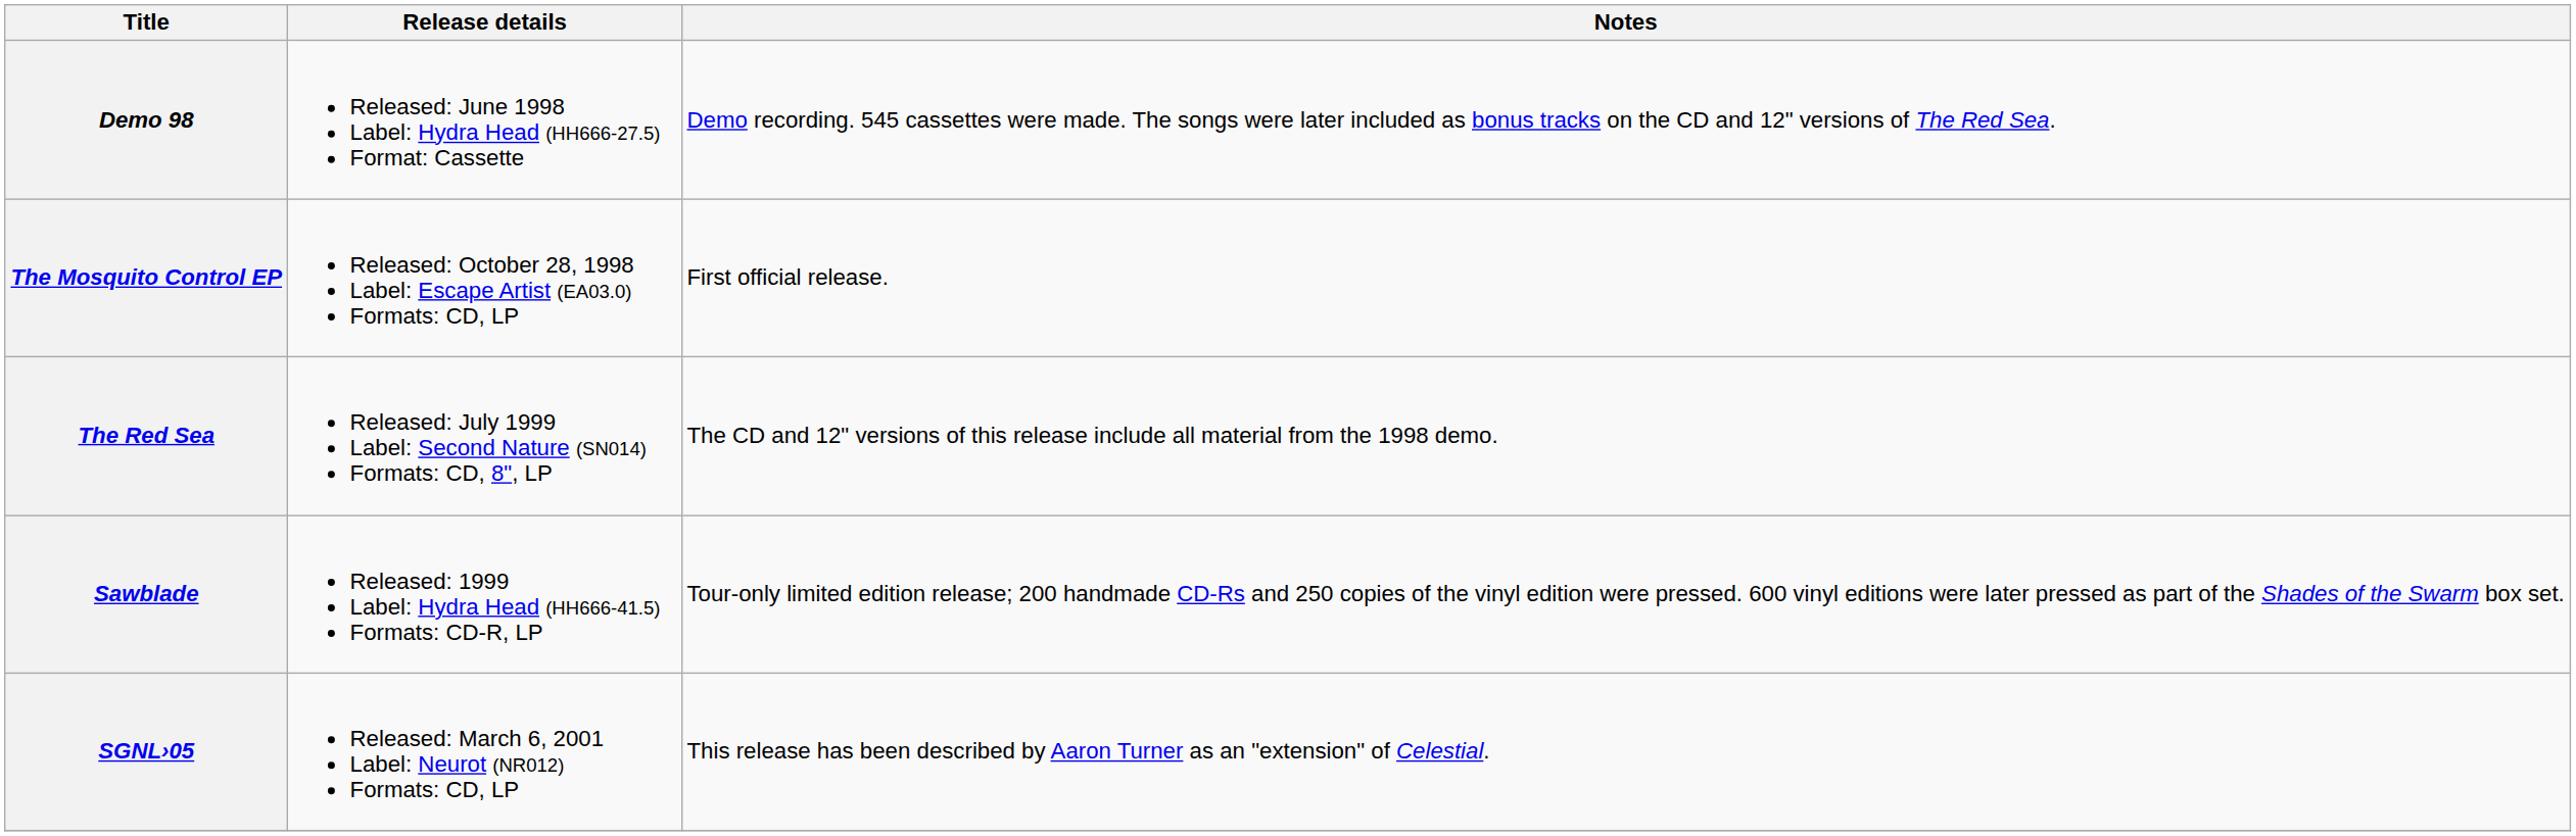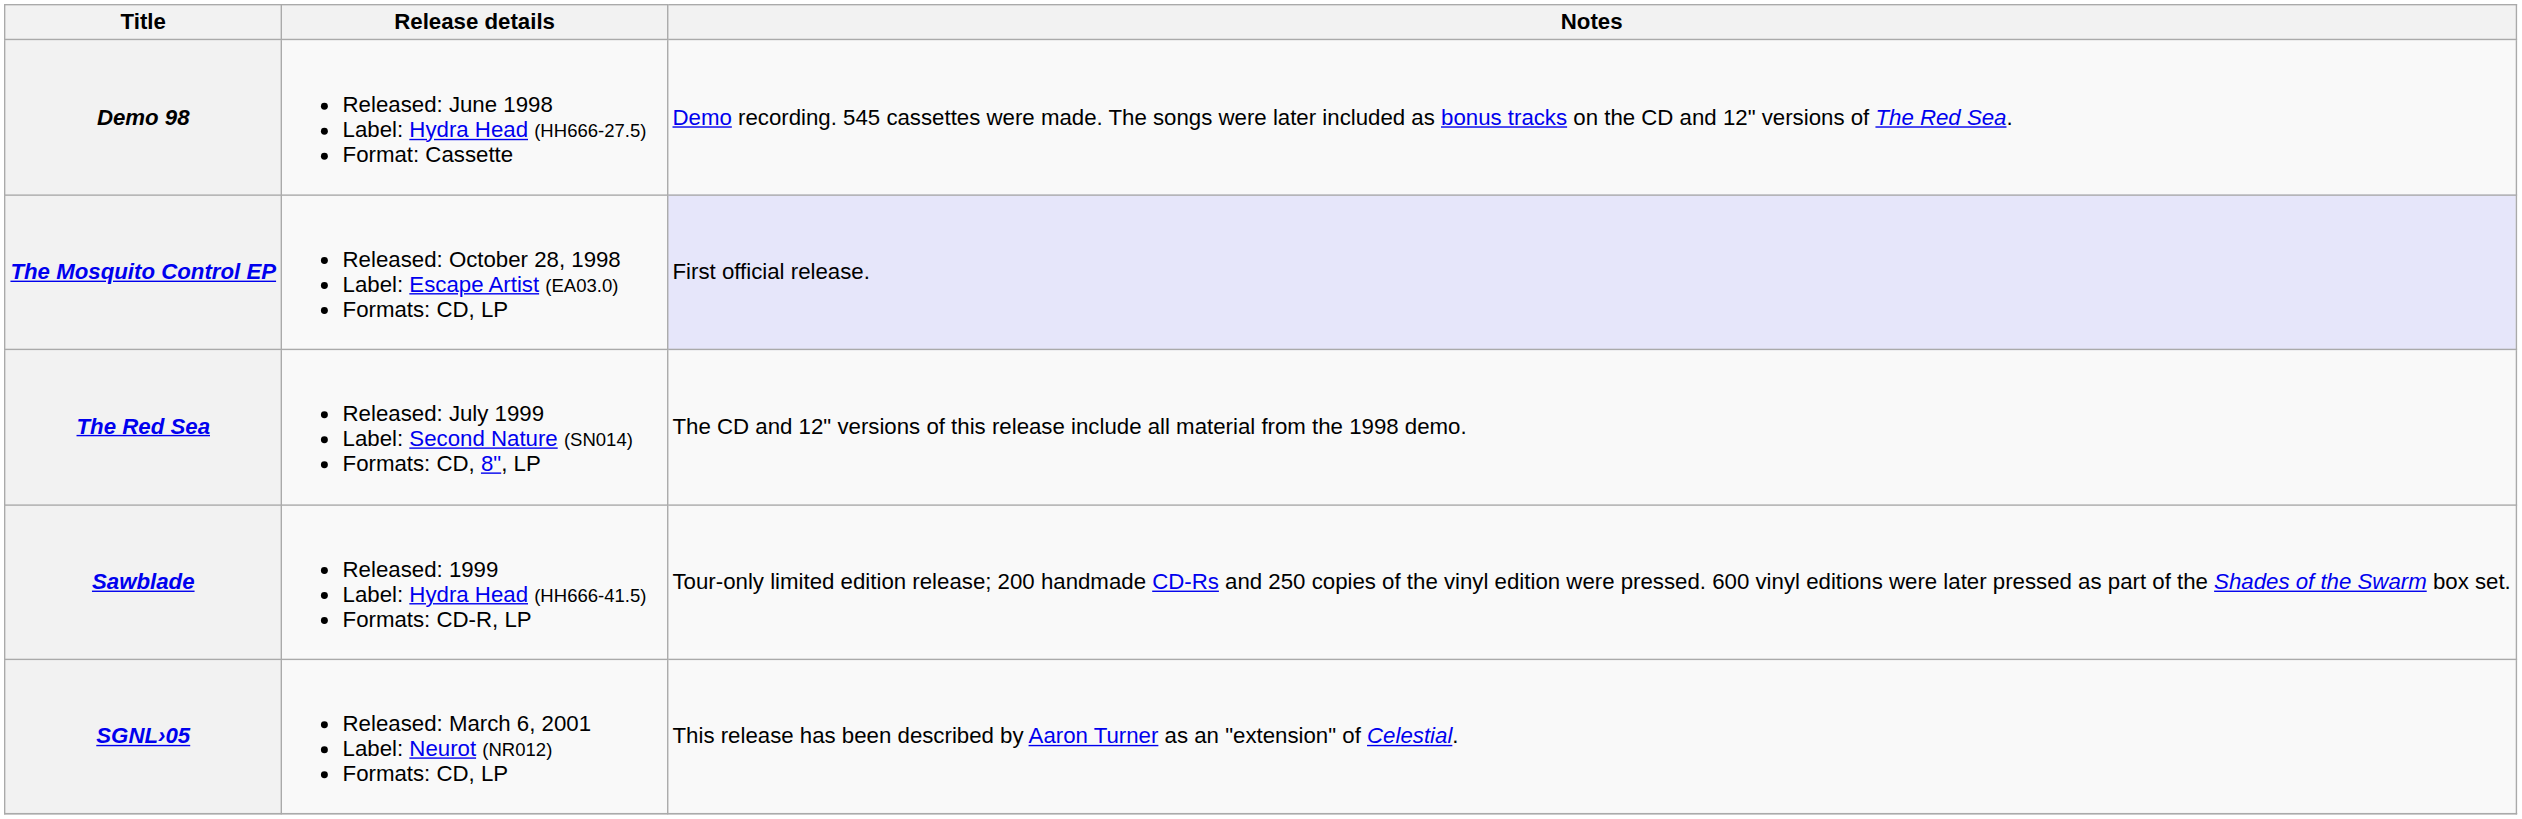The Mosquito Control EP | Notes: no background -> lavender background
